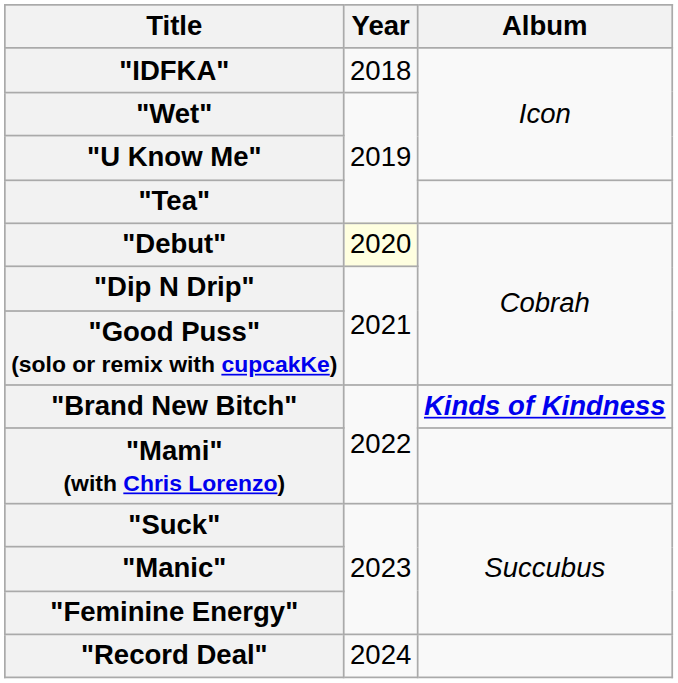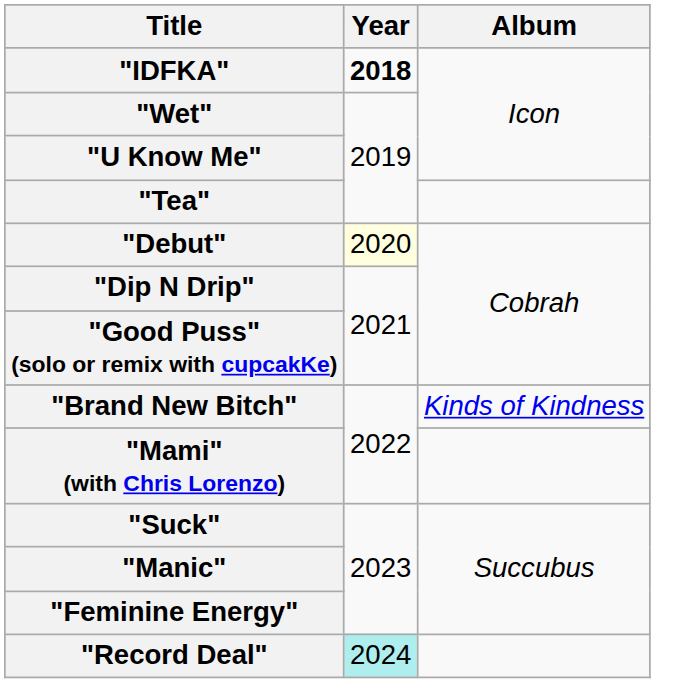"IDFKA" | Year: normal -> bold
"Brand New Bitch" | Album: bold -> normal
"Record Deal" | Year: no background -> paleturquoise background
